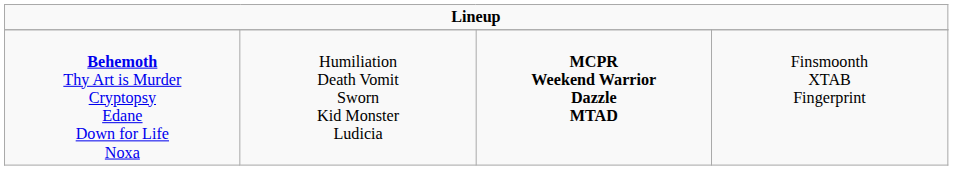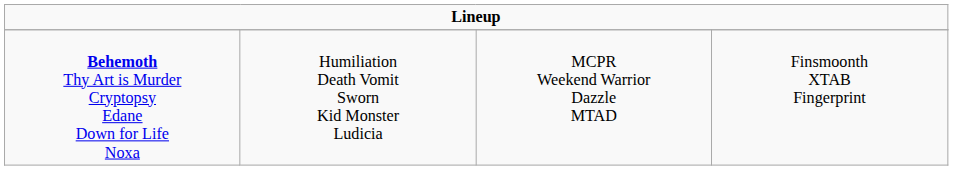row 2 | column 3: bold -> normal
